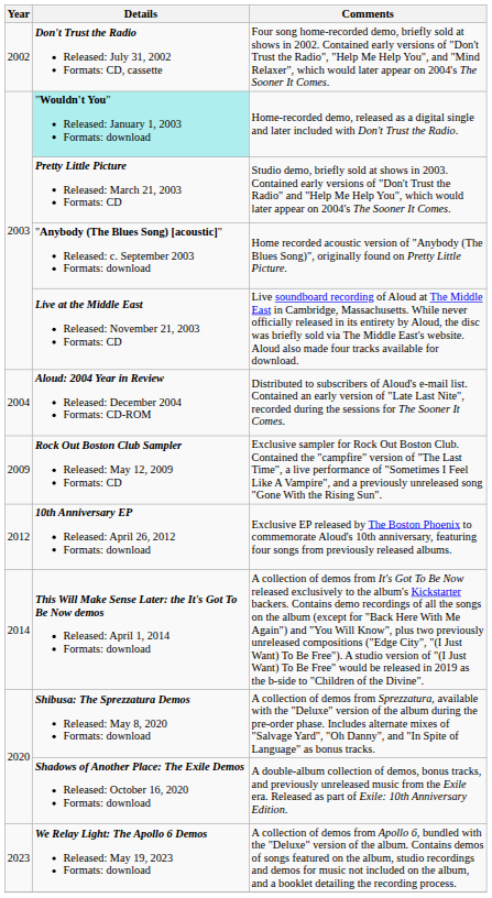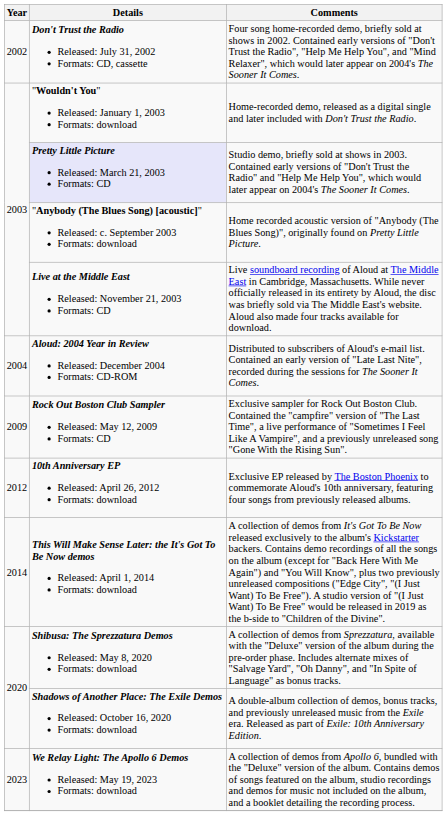"Wouldn't You" Released: January 1, 2003 Formats: download | Details: paleturquoise background -> no background
Pretty Little Picture Released: March 21, 2003 Formats: CD | Details: no background -> lavender background
